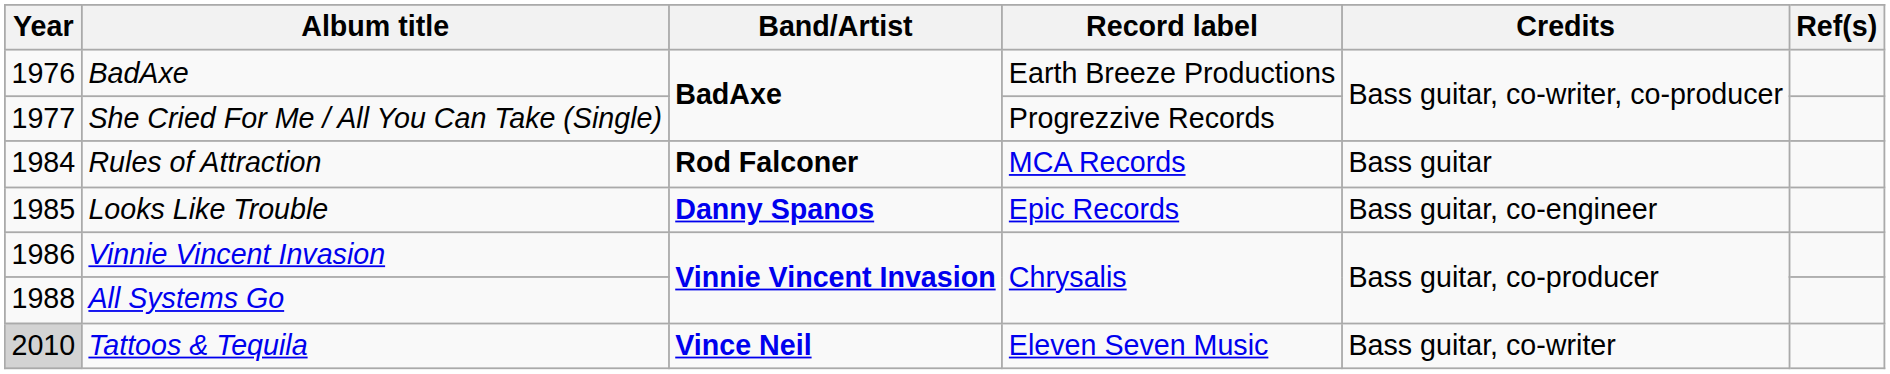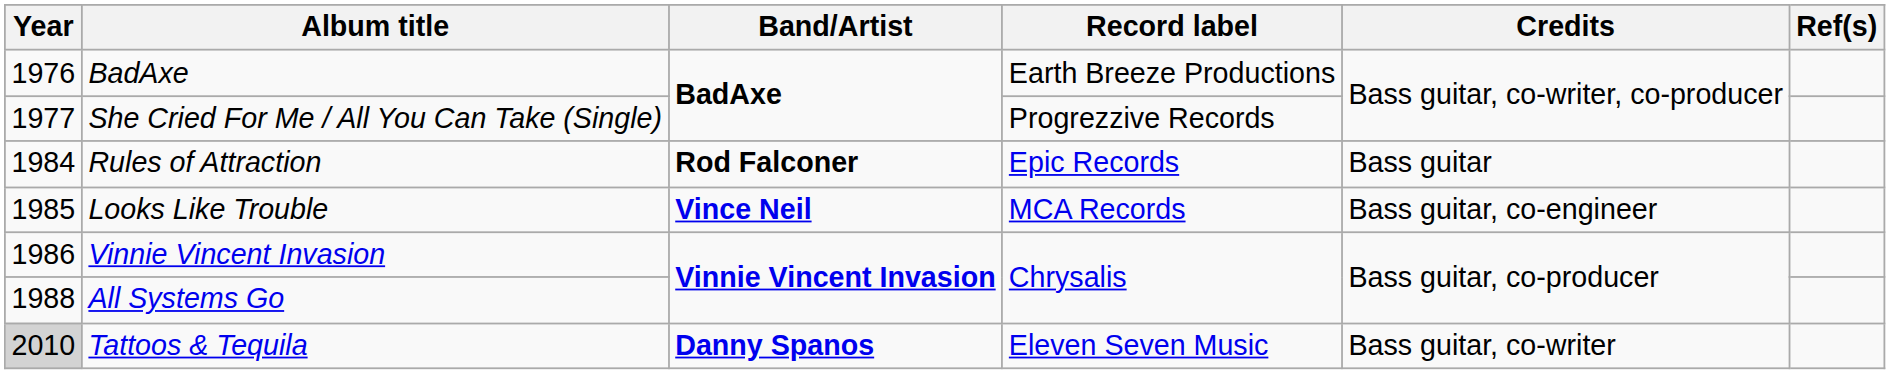Rules of Attraction | Record label: MCA Records -> Epic Records
Looks Like Trouble | Band/Artist: Danny Spanos -> Vince Neil
Looks Like Trouble | Record label: Epic Records -> MCA Records
Tattoos & Tequila | Band/Artist: Vince Neil -> Danny Spanos
